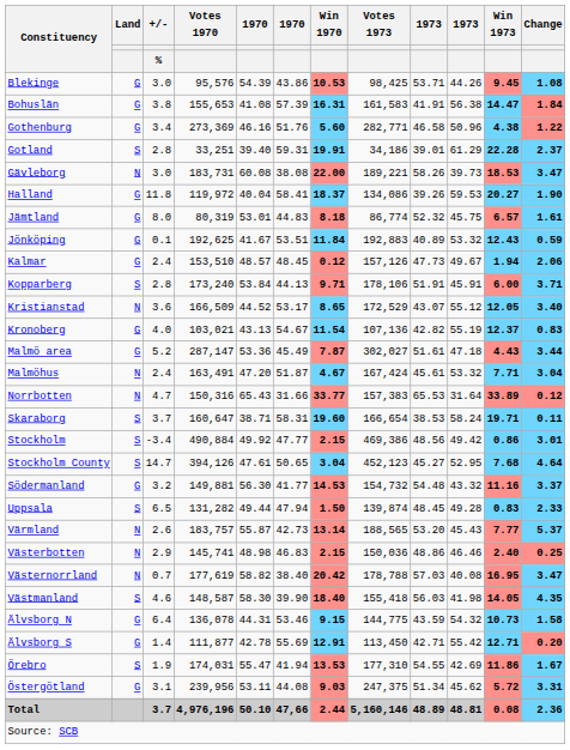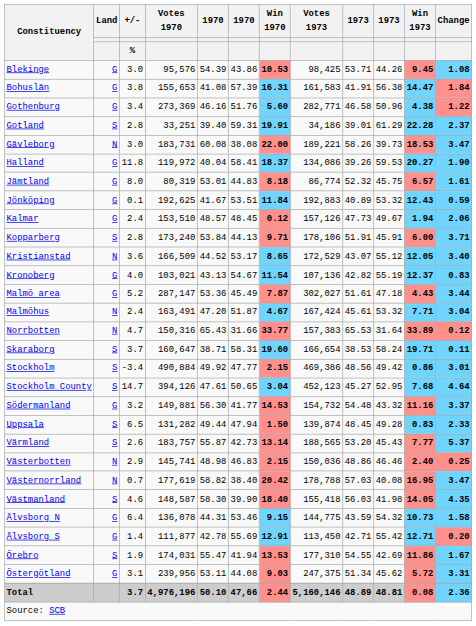Värmland | Land: N -> S
